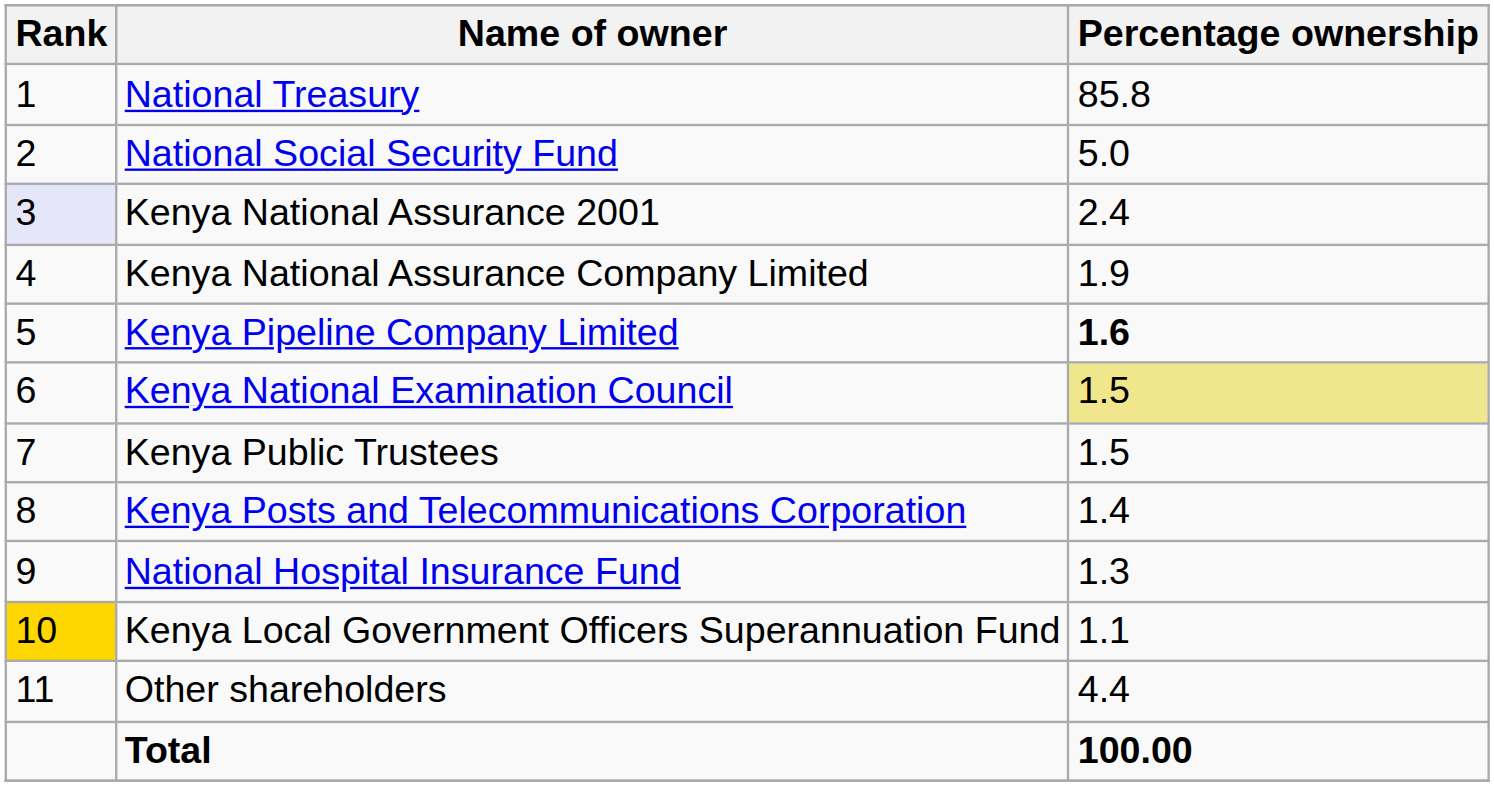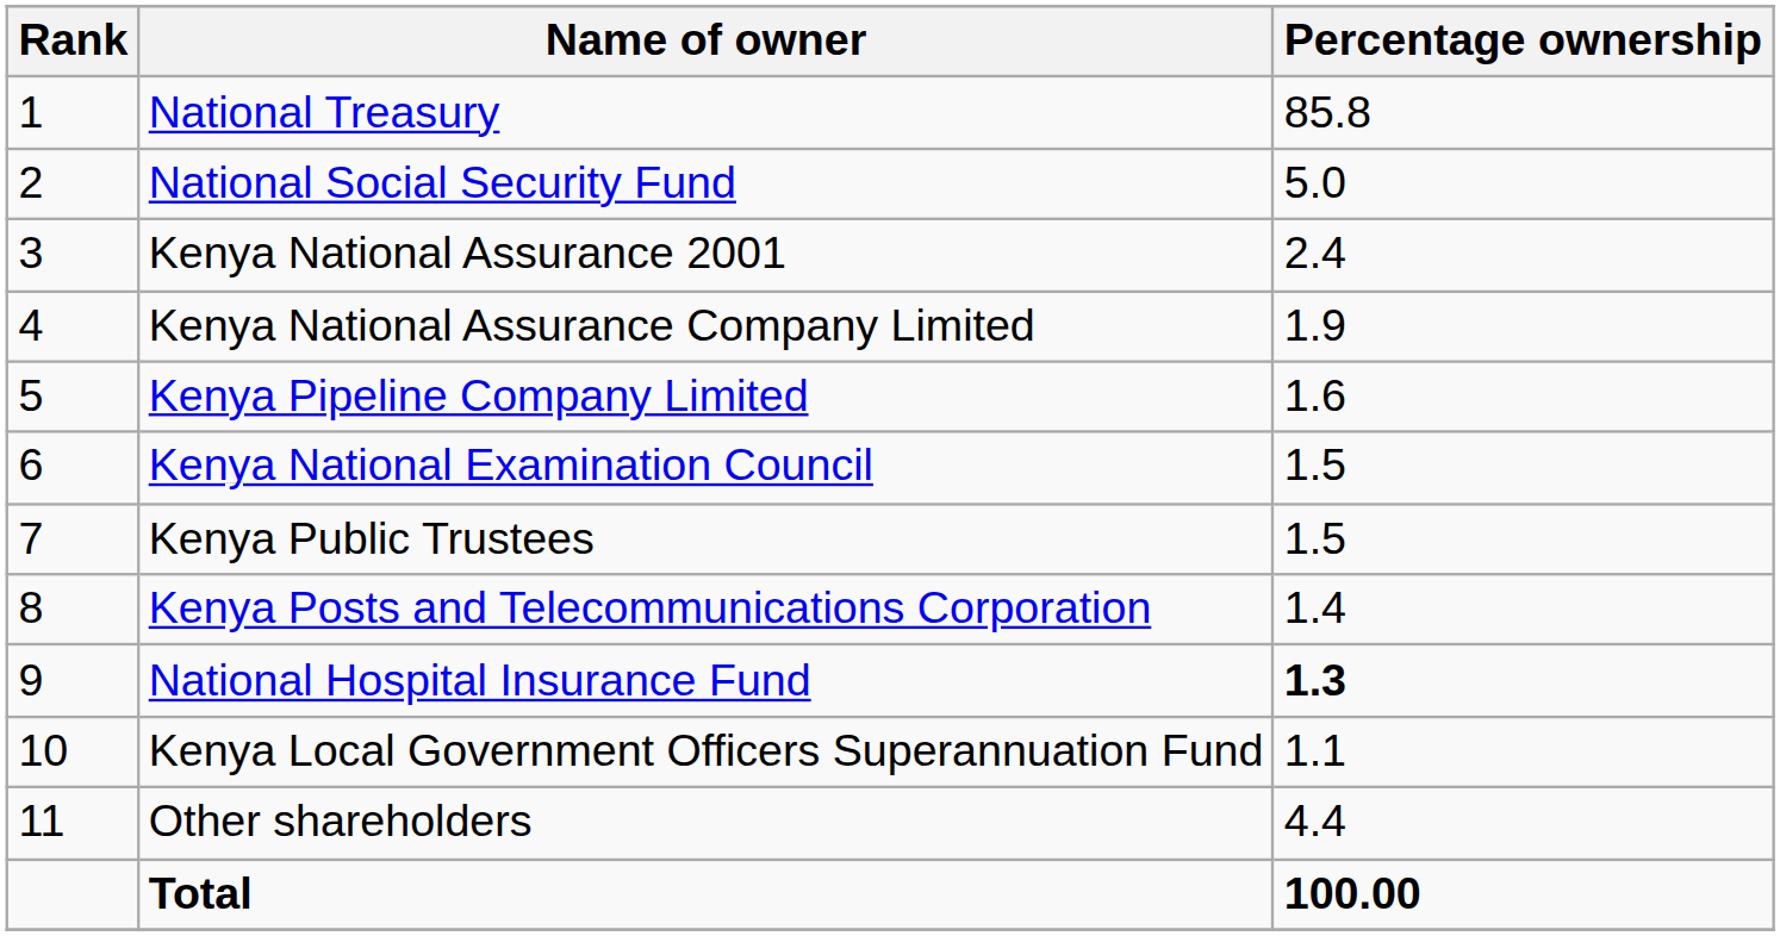Kenya National Assurance 2001 | Rank: lavender background -> no background
Kenya Pipeline Company Limited | Percentage ownership: bold -> normal
Kenya National Examination Council | Percentage ownership: khaki background -> no background
National Hospital Insurance Fund | Percentage ownership: normal -> bold
Kenya Local Government Officers Superannuation Fund | Rank: gold background -> no background
